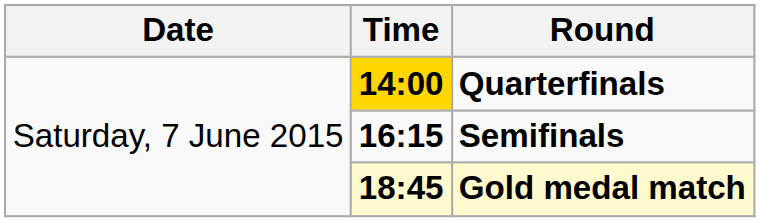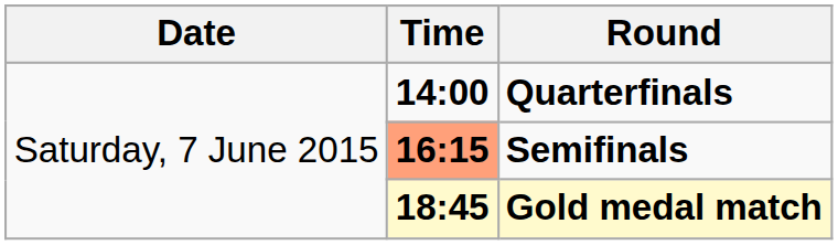Quarterfinals | Time: gold background -> no background
Semifinals | Time: no background -> lightsalmon background
